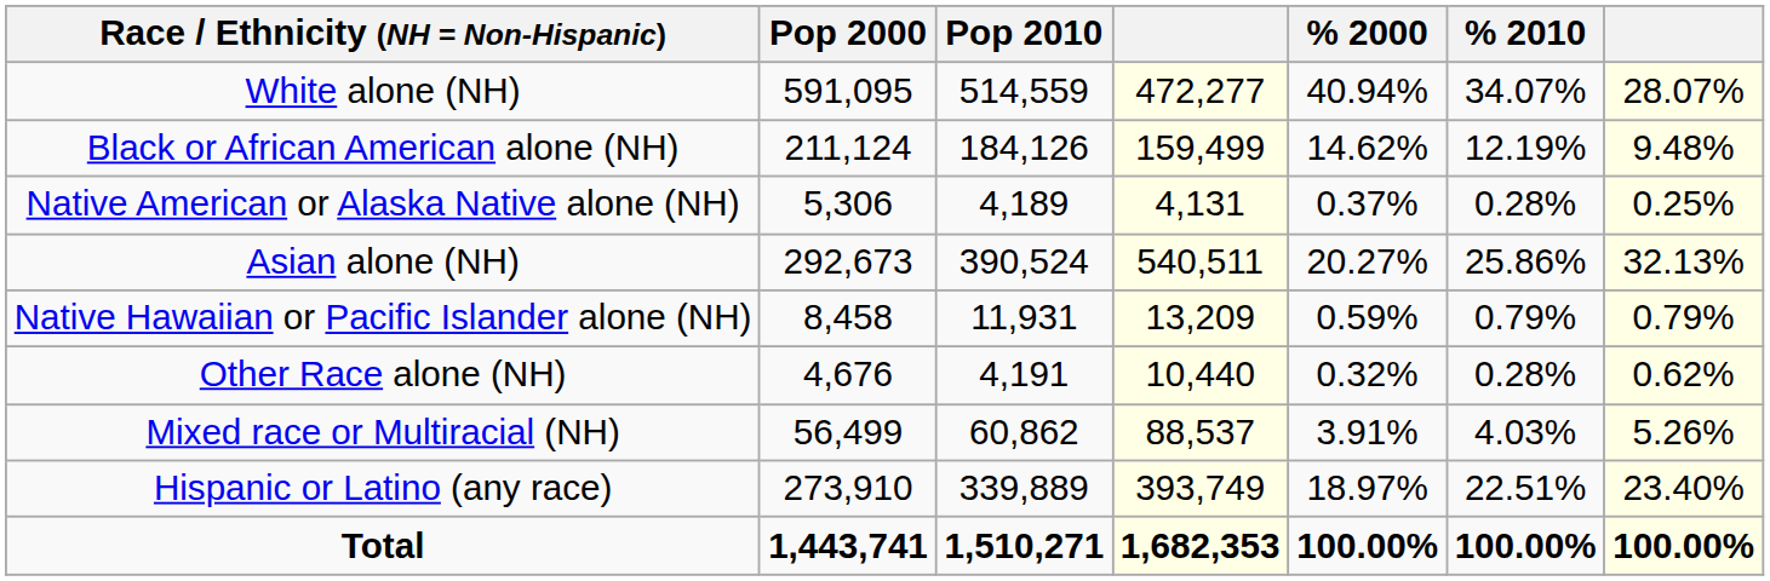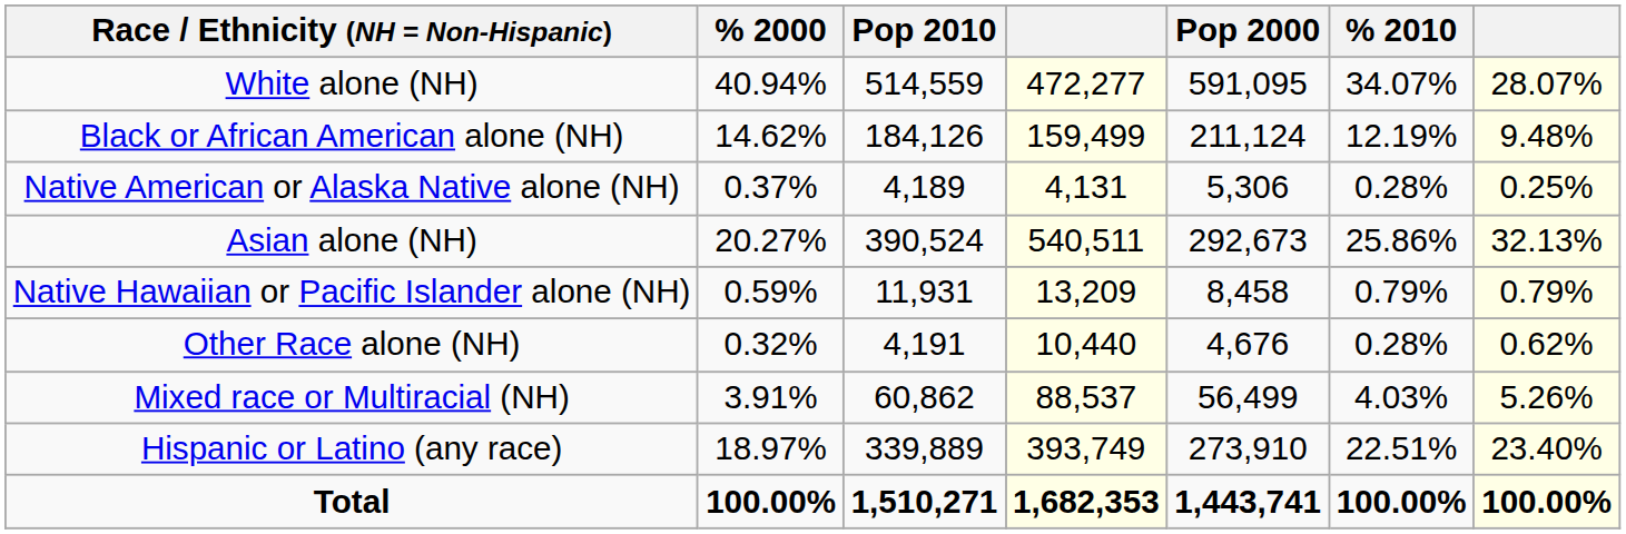columns swapped: Pop 2000 <-> % 2000
